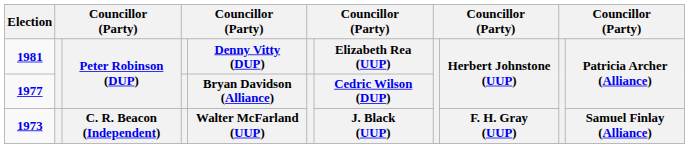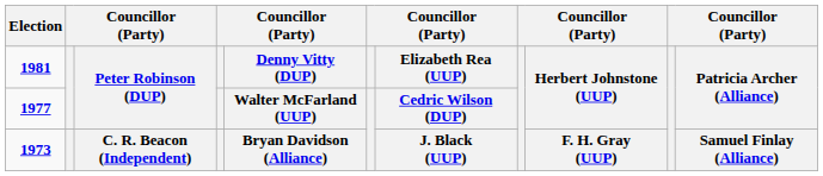1977 | column 5: Bryan Davidson (Alliance) -> Walter McFarland (UUP)
1973 | column 5: Walter McFarland (UUP) -> Bryan Davidson (Alliance)
